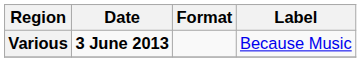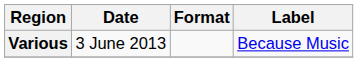Various | Date: bold -> normal
